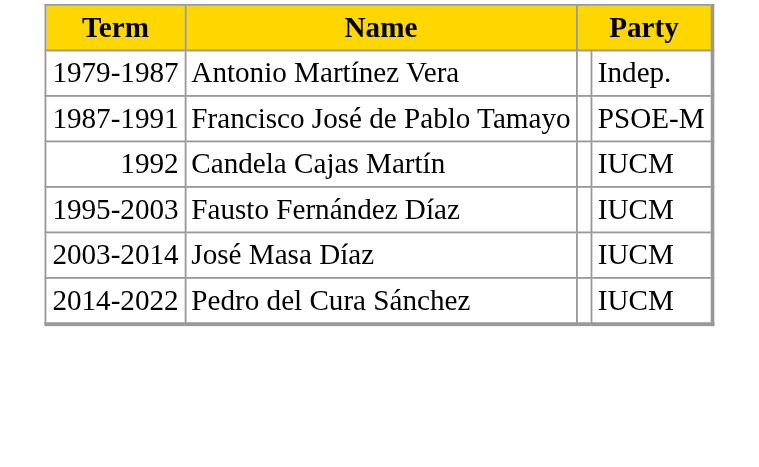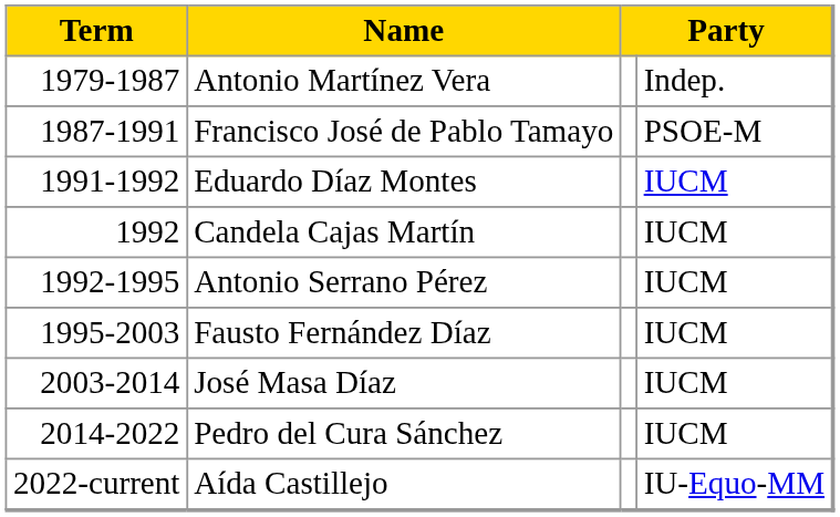+ row: 1991-1992 | Eduardo Díaz Montes | IUCM
+ row: 1992-1995 | Antonio Serrano Pérez | IUCM
+ row: 2022-current | Aída Castillejo | IU-Equo-MM
